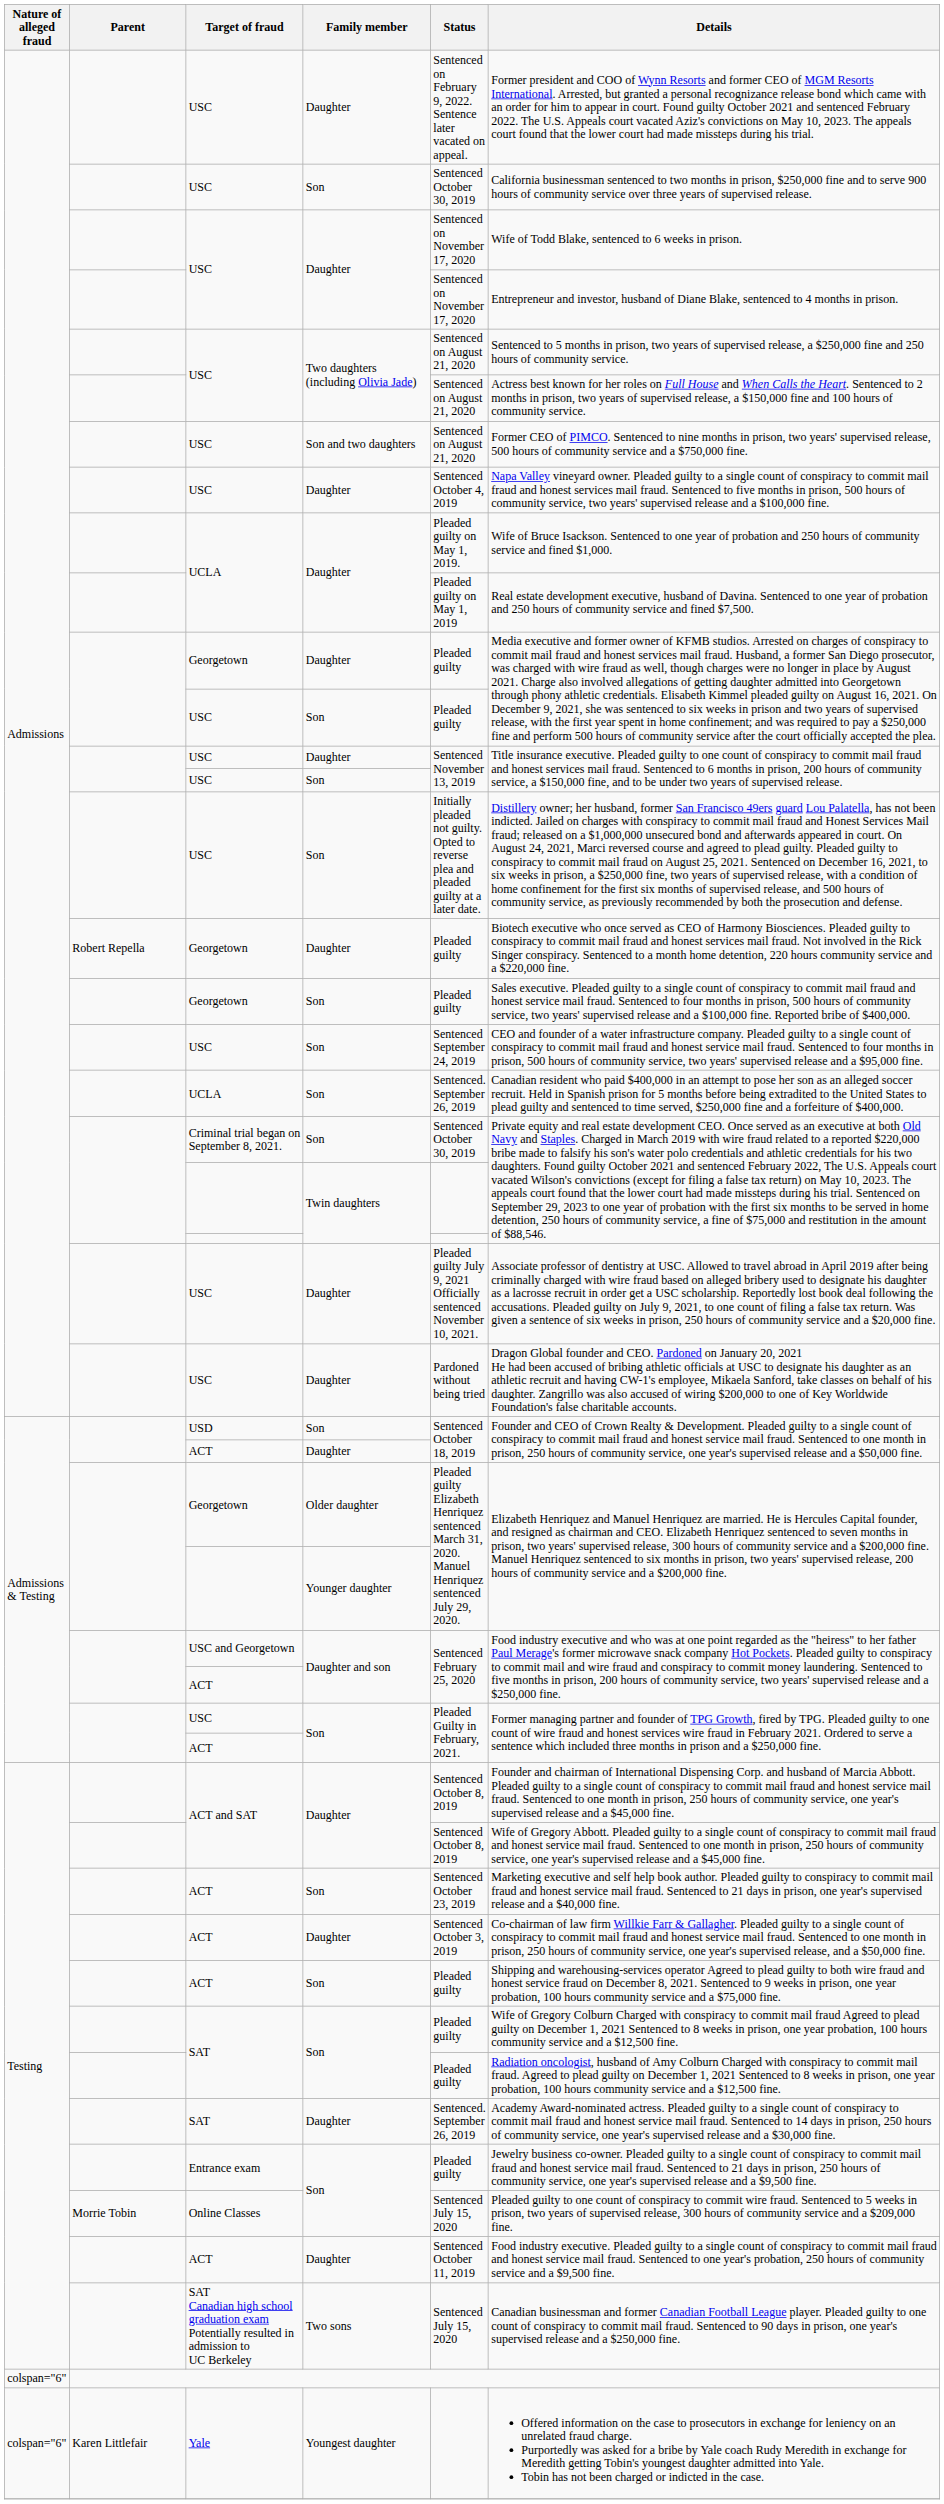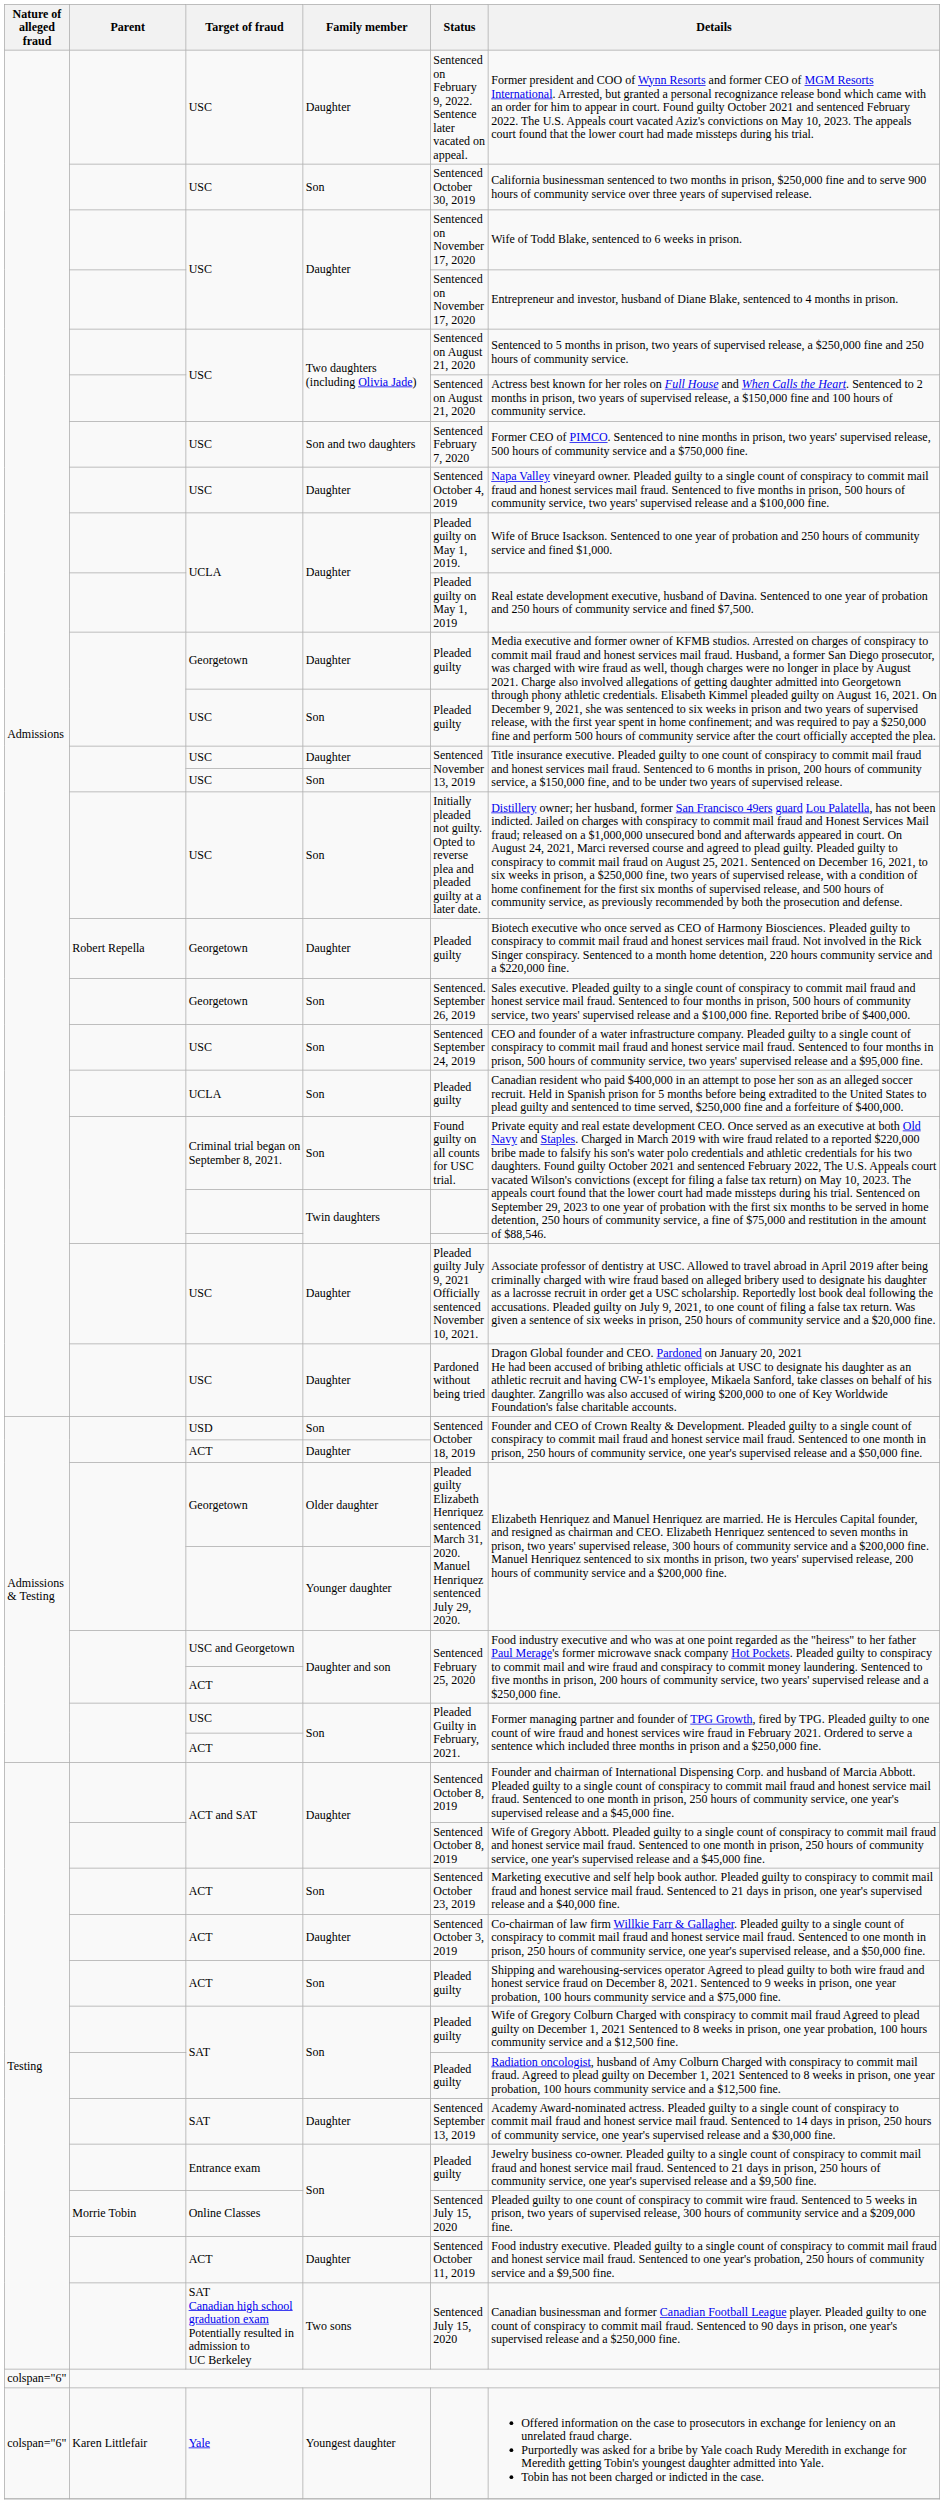USC / Son and two daughters | Status: Sentenced on August 21, 2020 -> Sentenced February 7, 2020
Georgetown / Son | Status: Pleaded guilty -> Sentenced. September 26, 2019
UCLA / Son | Status: Sentenced. September 26, 2019 -> Pleaded guilty
Criminal trial began on September 8, 2021. | Status: Sentenced October 30, 2019 -> Found guilty on all counts for USC trial.
SAT / Daughter | Status: Sentenced. September 26, 2019 -> Sentenced September 13, 2019
